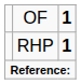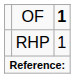RHP | column 3: bold -> normal
